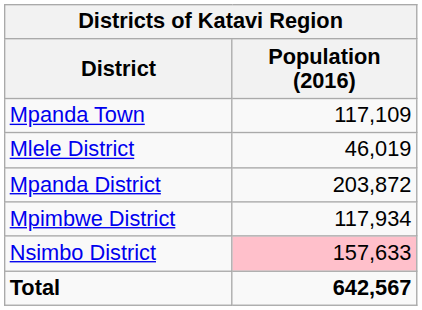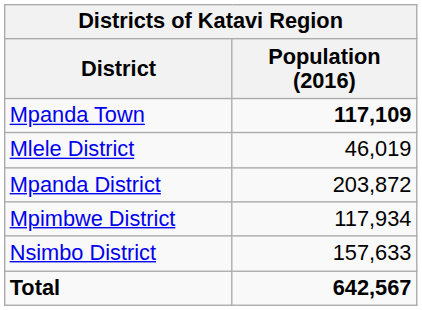Mpanda Town | Population (2016): normal -> bold
Nsimbo District | Population (2016): pink background -> no background
